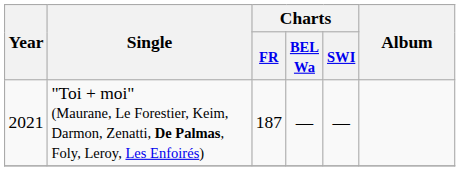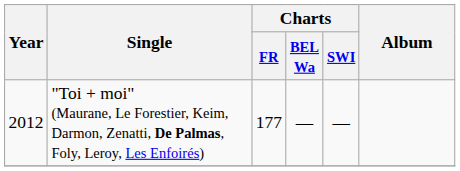row 3 | Year: 2021 -> 2012
row 3 | Charts / FR: 187 -> 177
